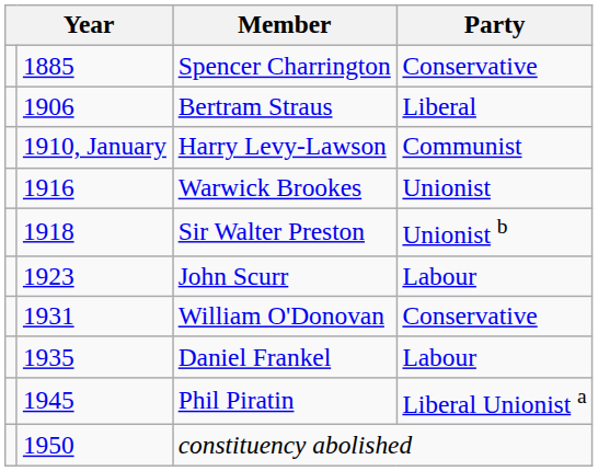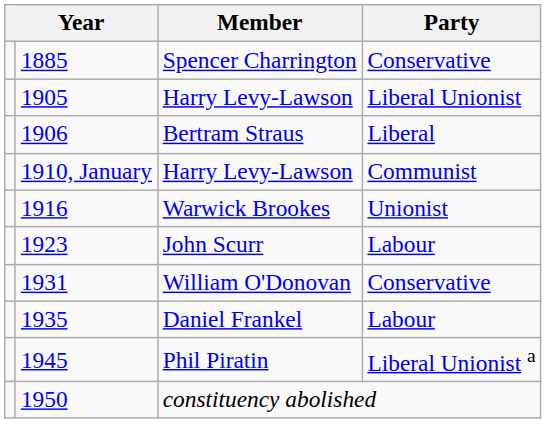+ row: 1905 | Harry Levy-Lawson | Liberal Unionist
- row: 1918 | Sir Walter Preston | Unionist b
